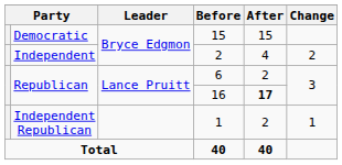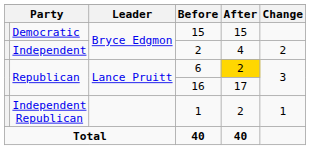6 | After: no background -> gold background
16 | After: bold -> normal
